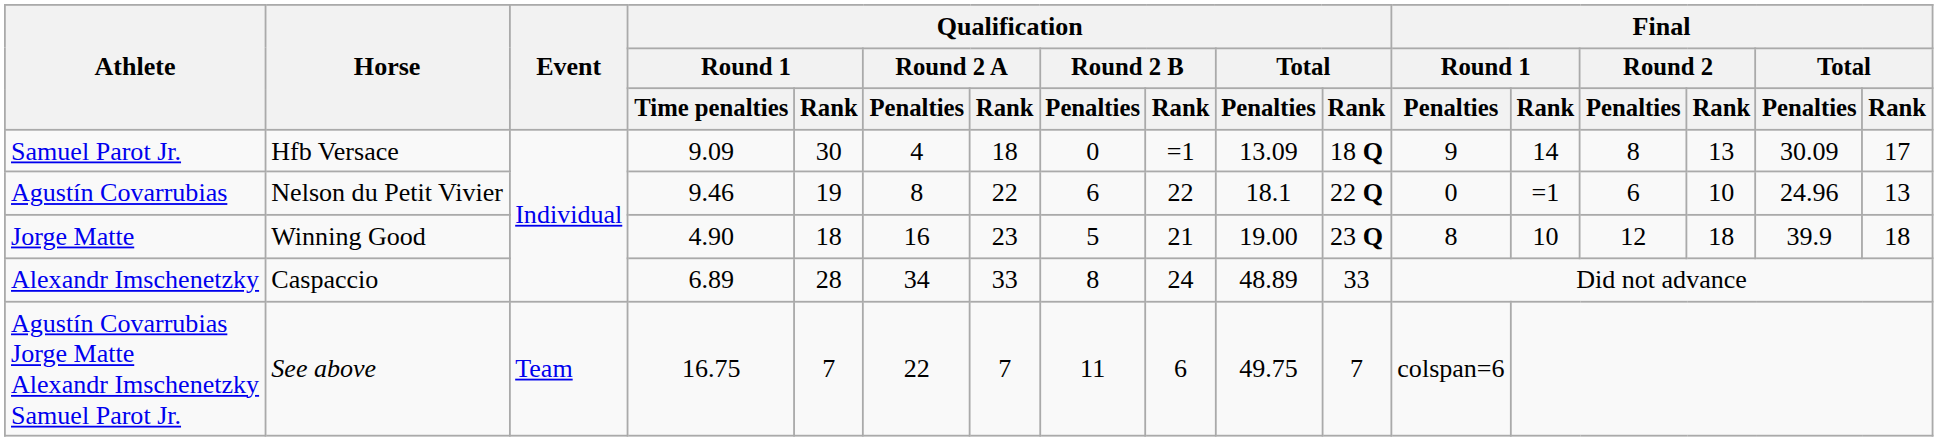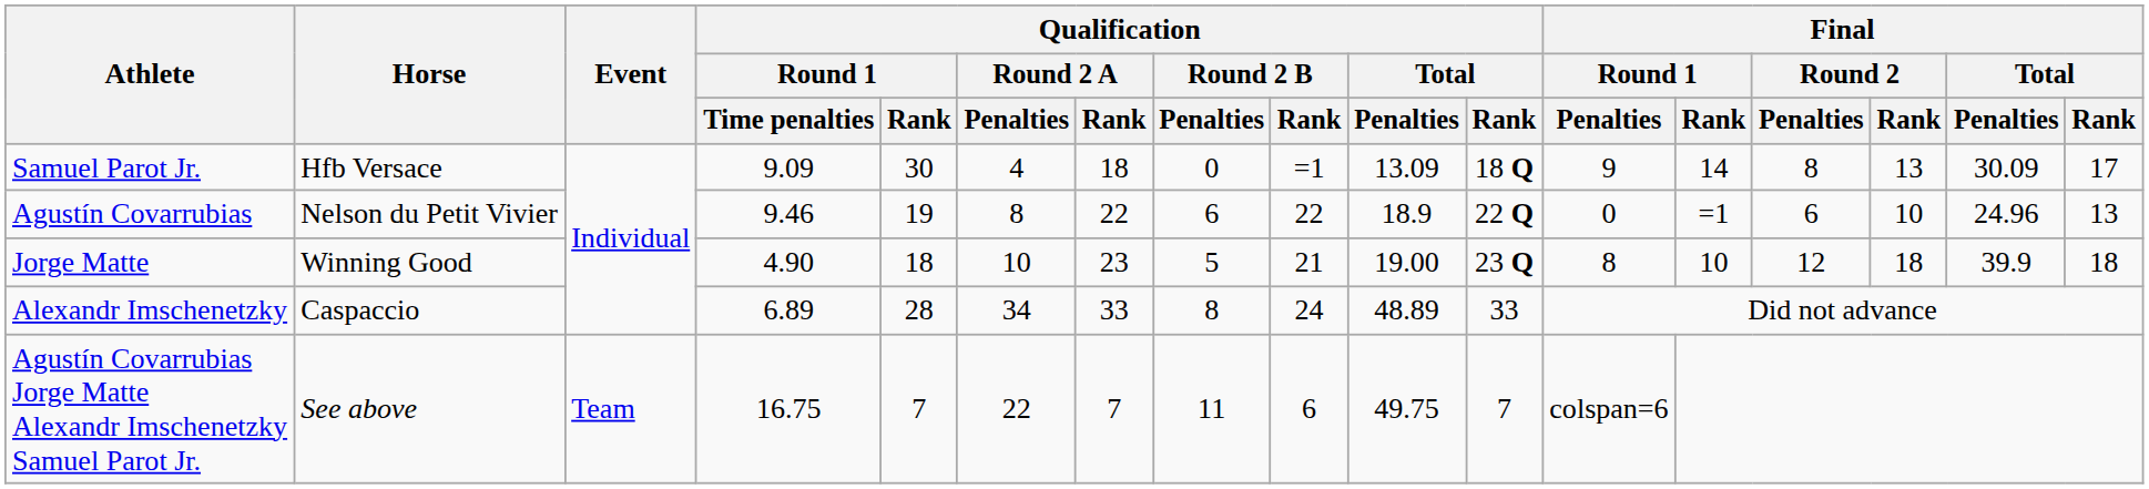Agustín Covarrubias | Qualification / Total / Penalties: 18.1 -> 18.9
Jorge Matte | Qualification / Round 2 A / Penalties: 16 -> 10
